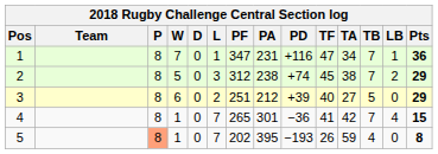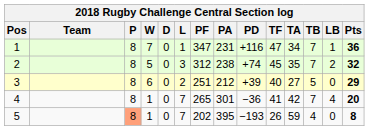row 4 | TA: 38 -> 35
row 4 | Pts: 29 -> 32
row 6 | Pts: 15 -> 20
